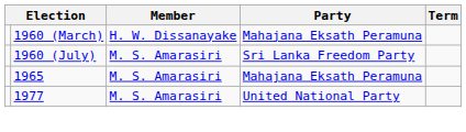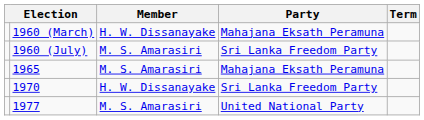+ row: 1970 | H. W. Dissanayake | Sri Lanka Freedom Party
